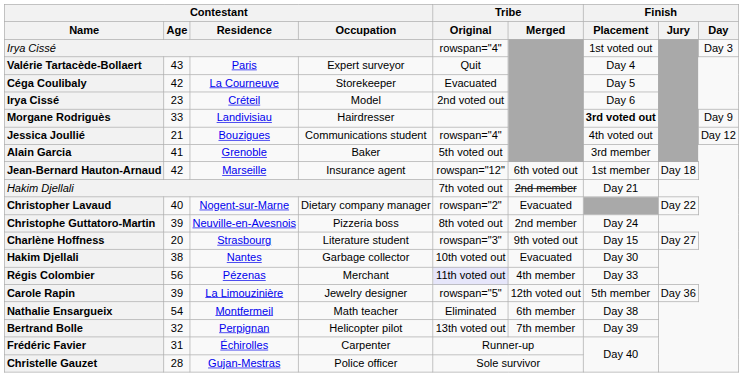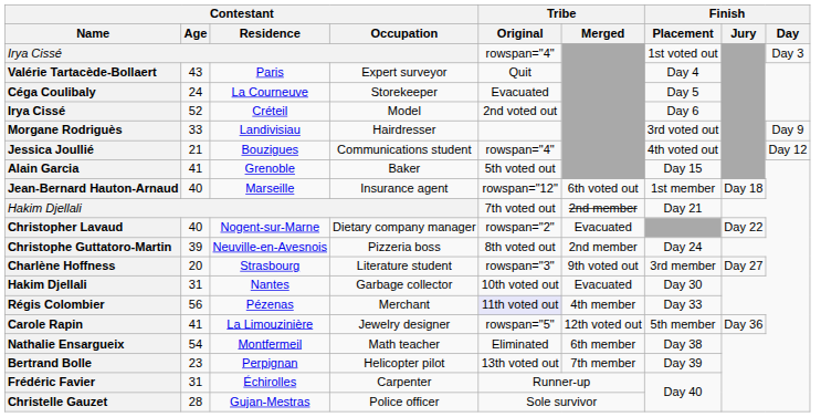La Courneuve | Contestant / Age: 42 -> 24
Créteil | Contestant / Age: 23 -> 52
Landivisiau | Finish / Placement: bold -> normal
Grenoble | Finish / Placement: 3rd member -> Day 15
Marseille | Contestant / Age: 42 -> 40
Strasbourg | Finish / Placement: Day 15 -> 3rd member
Nantes | Contestant / Age: 38 -> 31
La Limouzinière | Contestant / Age: 39 -> 41
Perpignan | Contestant / Age: 32 -> 23
